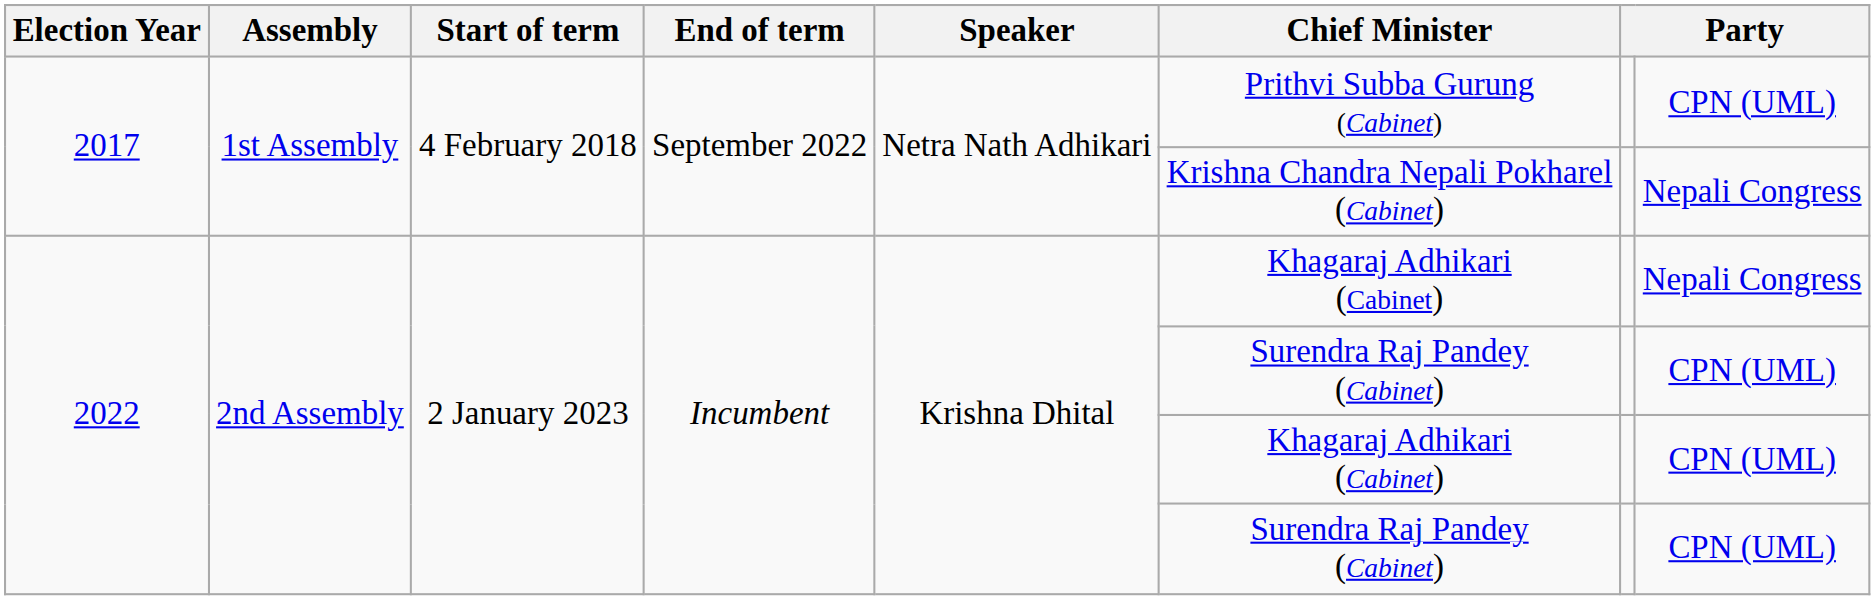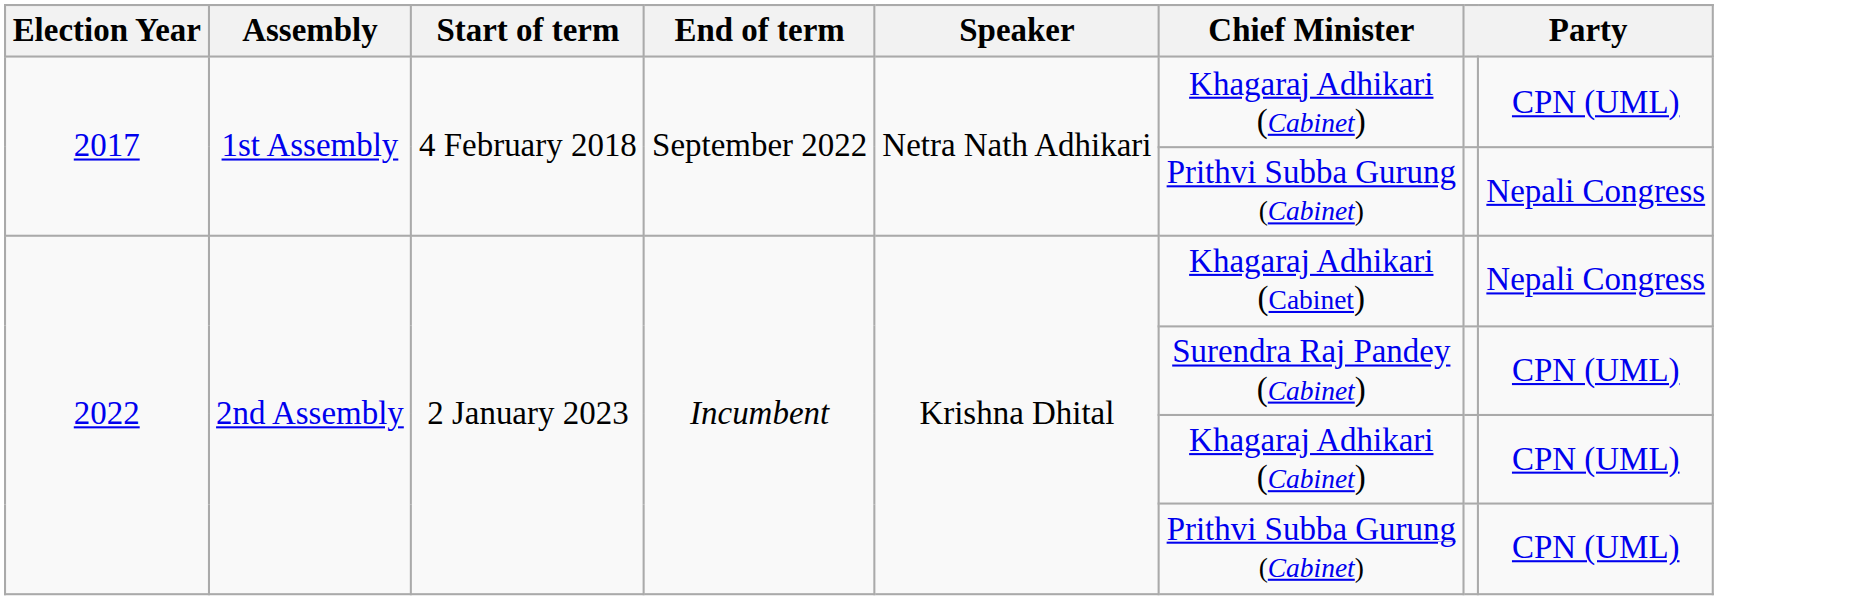row 2 | Chief Minister: Prithvi Subba Gurung (Cabinet) -> Khagaraj Adhikari (Cabinet)
row 3 | Chief Minister: Krishna Chandra Nepali Pokharel (Cabinet) -> Prithvi Subba Gurung (Cabinet)
row 7 | Chief Minister: Surendra Raj Pandey (Cabinet) -> Prithvi Subba Gurung (Cabinet)
